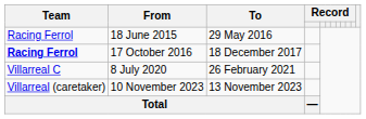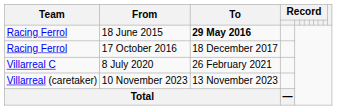18 June 2015 | To: normal -> bold
17 October 2016 | Team: bold -> normal
